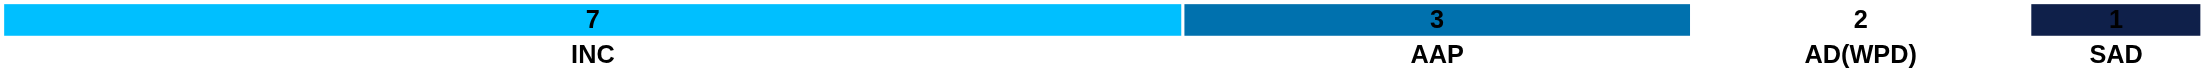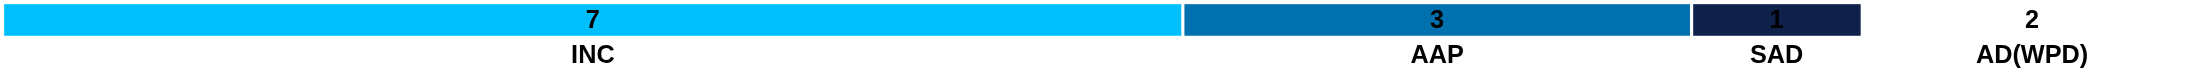columns swapped: 2 <-> 1
